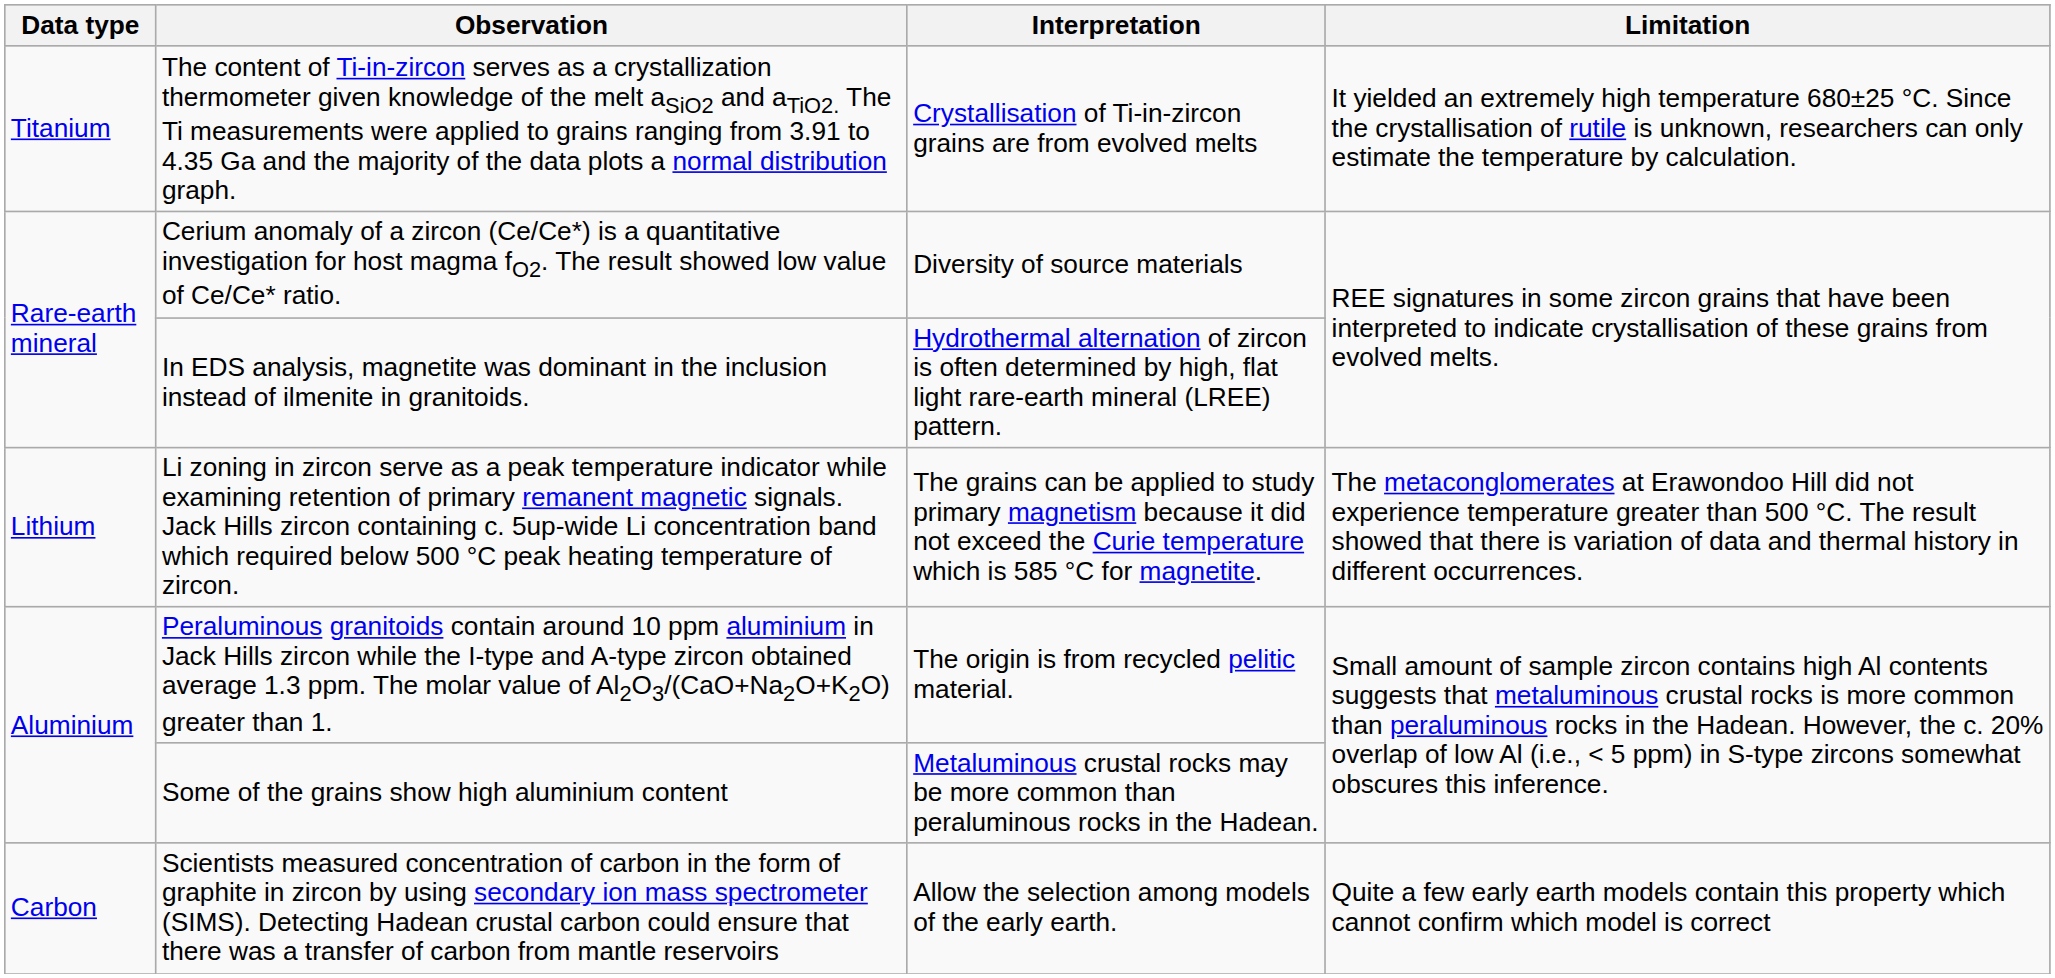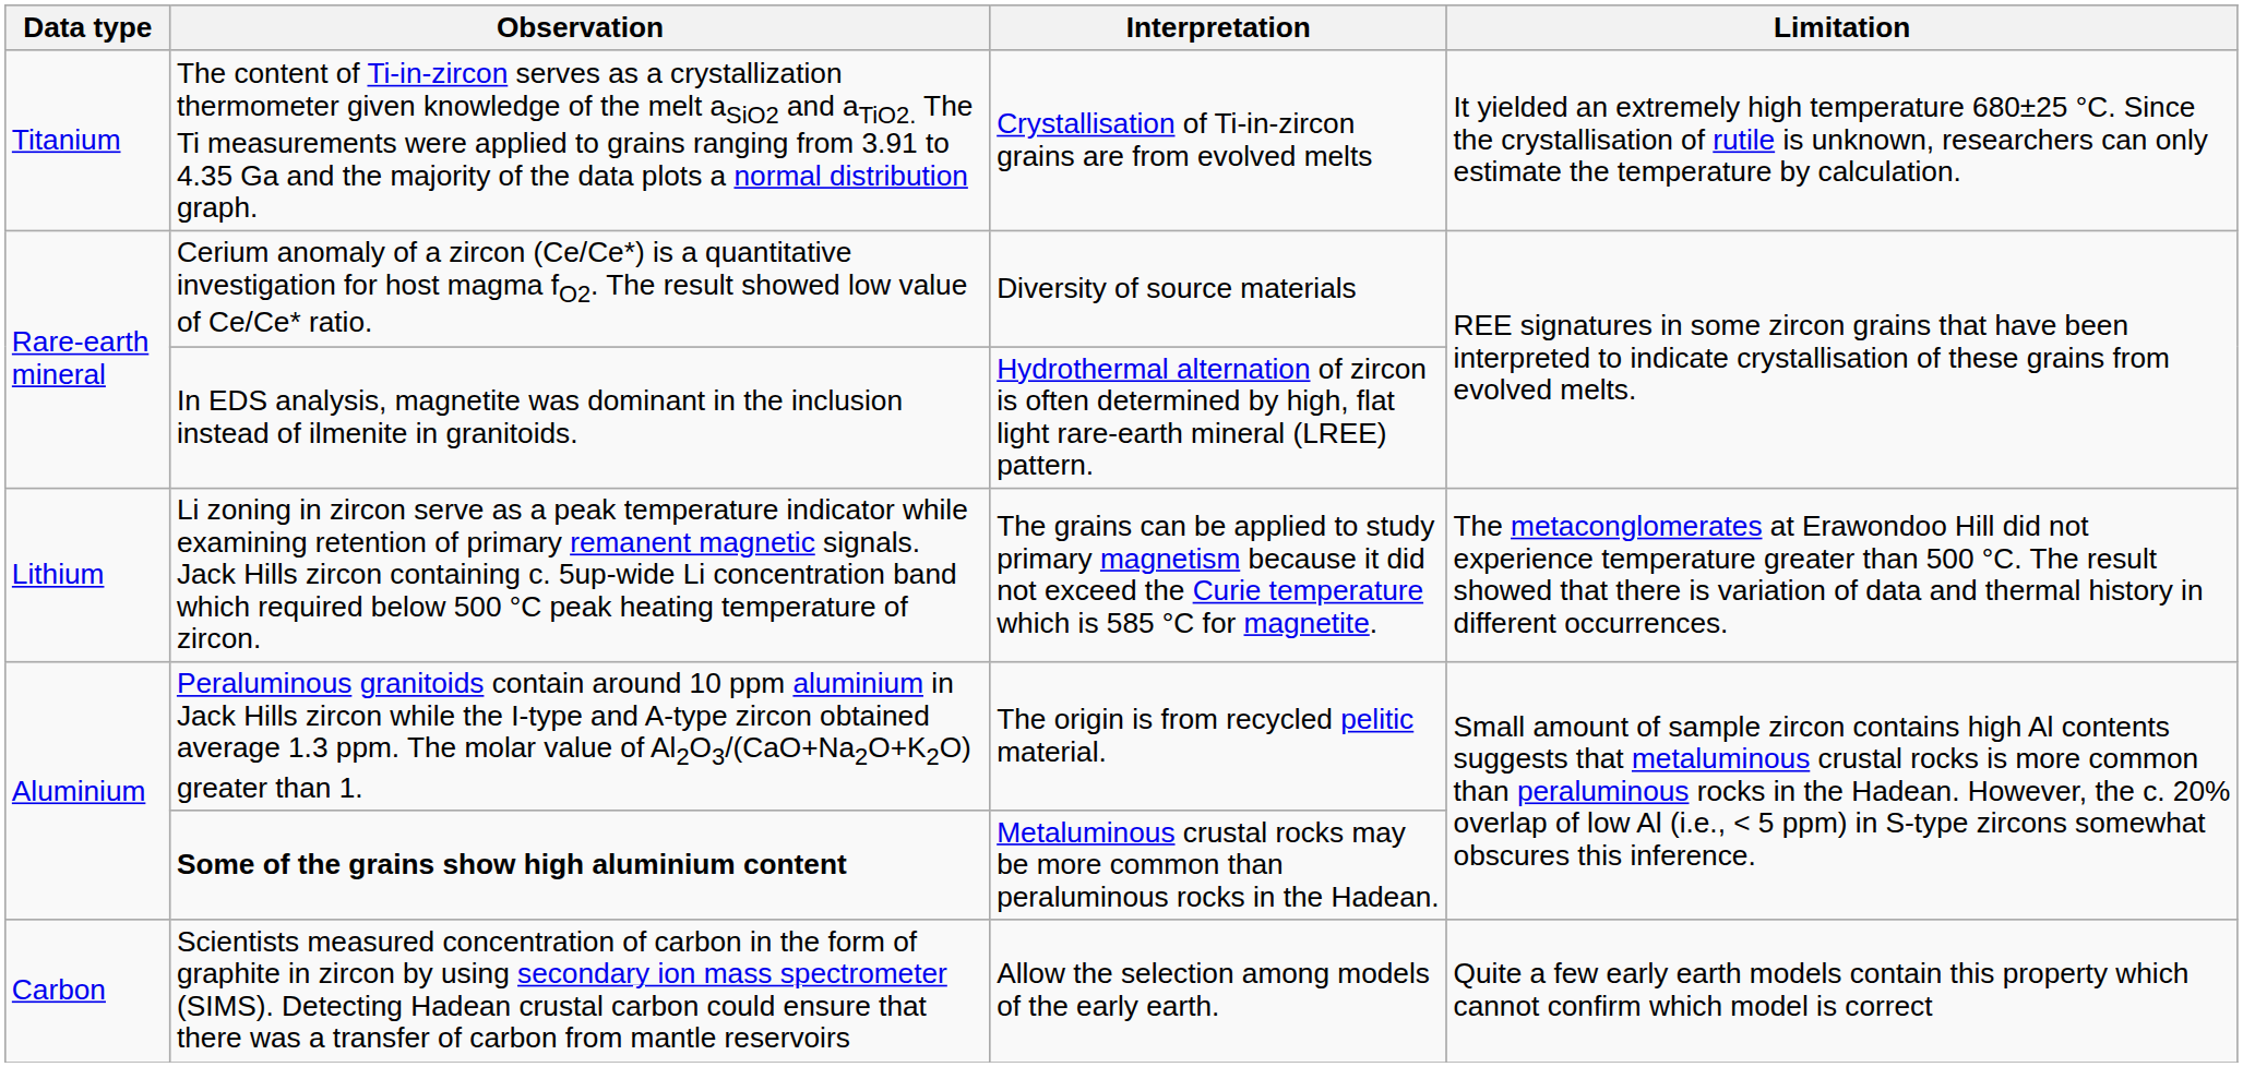Some of the grains show high aluminium content | Observation: normal -> bold
